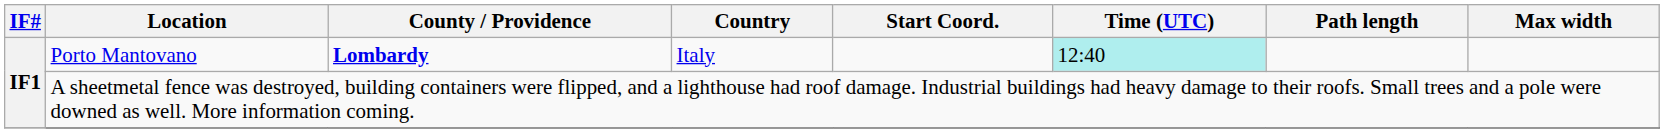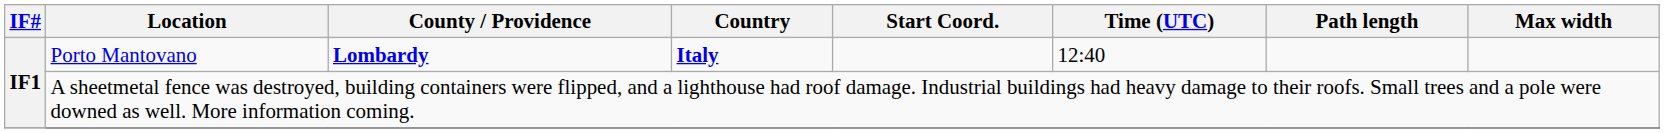Porto Mantovano | Country: normal -> bold
Porto Mantovano | Time (UTC): paleturquoise background -> no background
